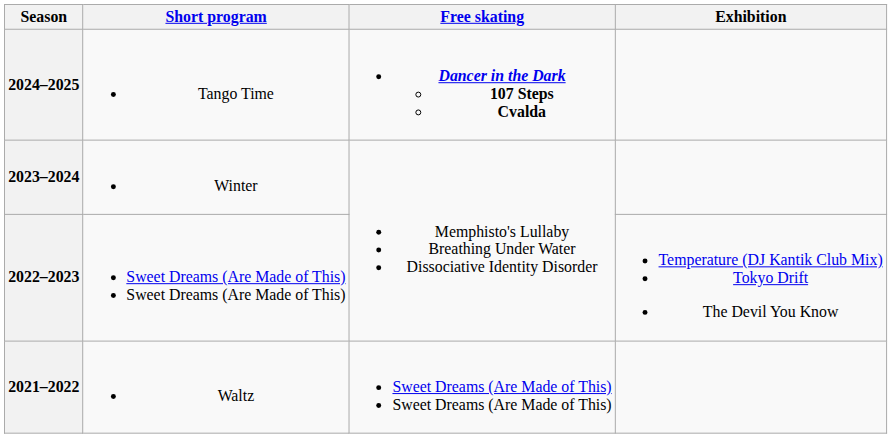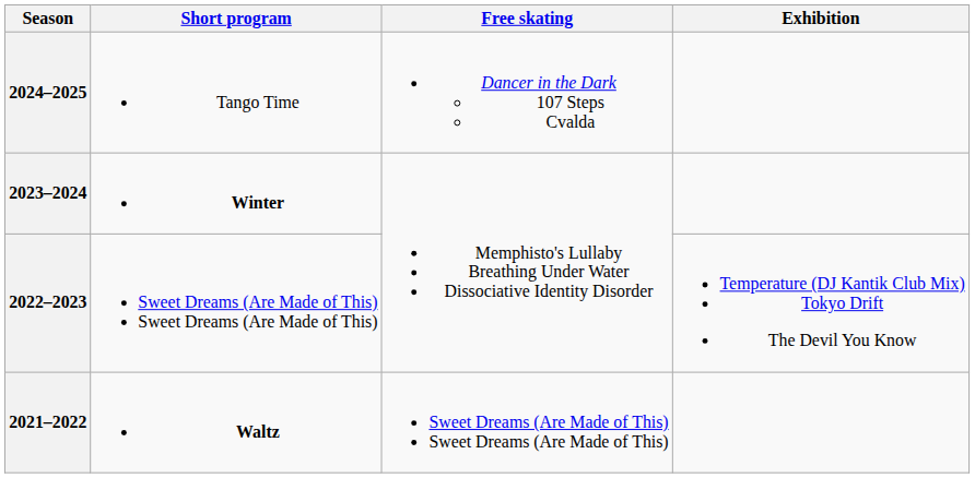2024–2025 | Free skating: bold -> normal
2023–2024 | Short program: normal -> bold
2021–2022 | Short program: normal -> bold
